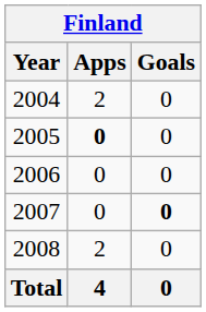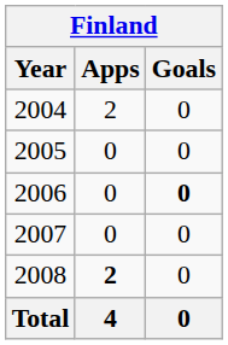2005 | Apps: bold -> normal
2006 | Goals: normal -> bold
2007 | Goals: bold -> normal
2008 | Apps: normal -> bold
